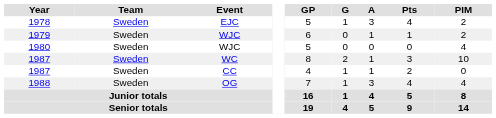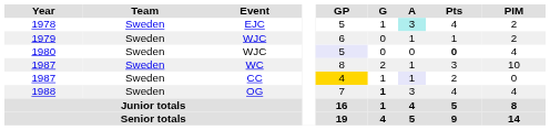1978 | A: no background -> paleturquoise background
1980 | GP: no background -> lavender background
1980 | Pts: normal -> bold
1987 / CC | GP: no background -> gold background
1987 / CC | A: no background -> lavender background
1988 | G: normal -> bold
